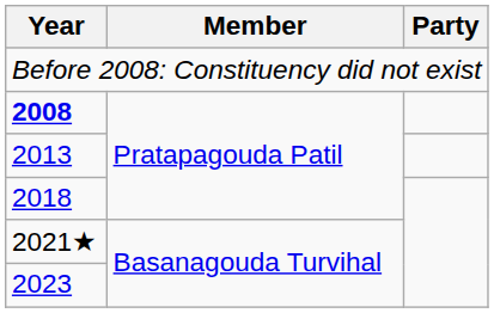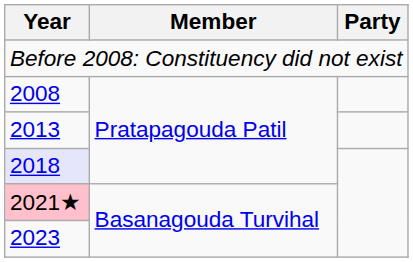2008 | Year: bold -> normal
2018 | Year: no background -> lavender background
2021★ | Year: no background -> pink background
